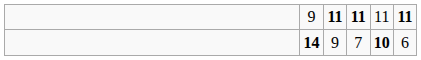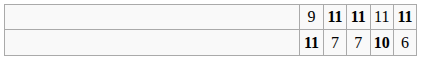row 2 | column 2: 14 -> 11
row 2 | column 3: 9 -> 7
